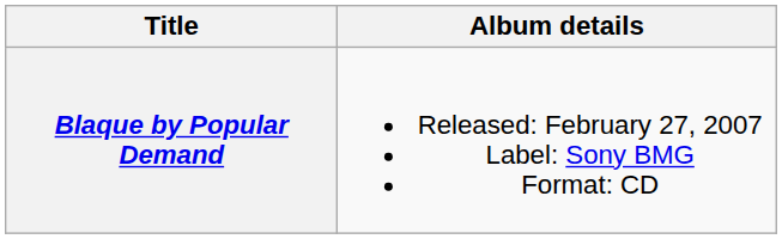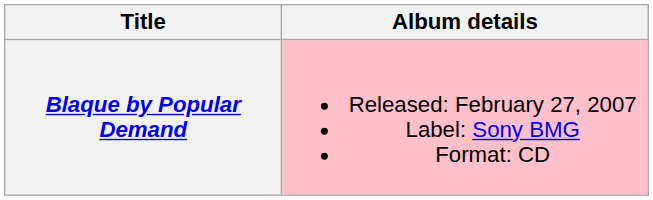Blaque by Popular Demand | Album details: no background -> pink background
